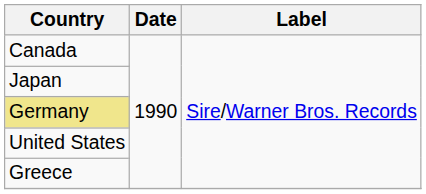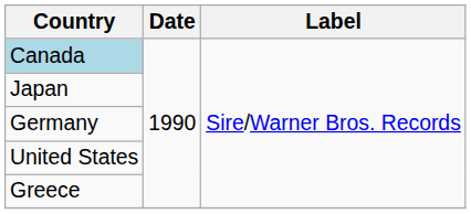Canada | Country: no background -> lightblue background
Germany | Country: khaki background -> no background
